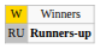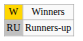RU | column 2: bold -> normal
